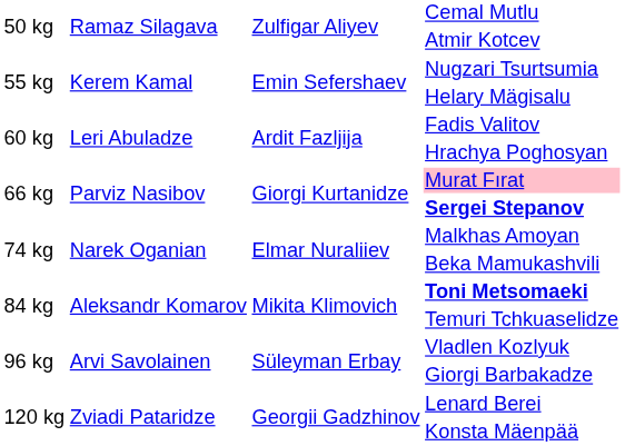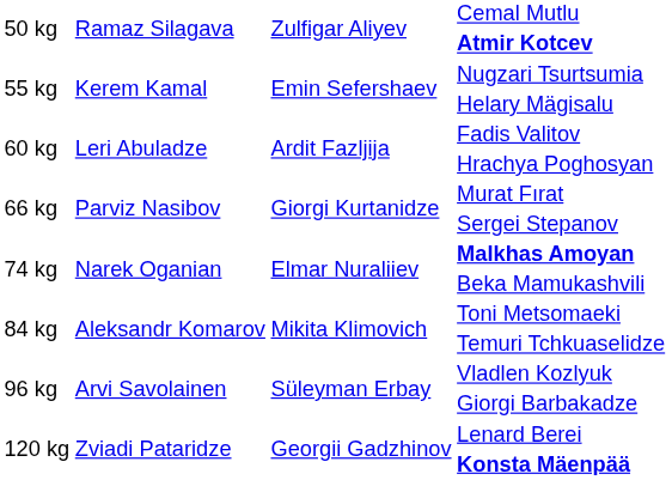Atmir Kotcev | column 4: normal -> bold
Murat Fırat | column 4: pink background -> no background
Sergei Stepanov | column 4: bold -> normal
Malkhas Amoyan | column 4: normal -> bold
Toni Metsomaeki | column 4: bold -> normal
Konsta Mäenpää | column 4: normal -> bold
